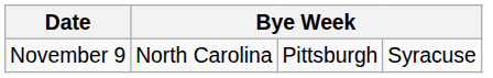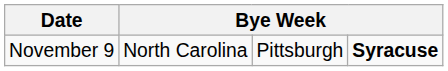November 9 | column 4: normal -> bold
